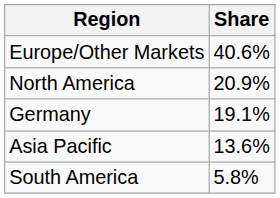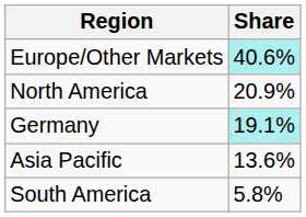Europe/Other Markets | Share: no background -> paleturquoise background
Germany | Share: no background -> paleturquoise background
